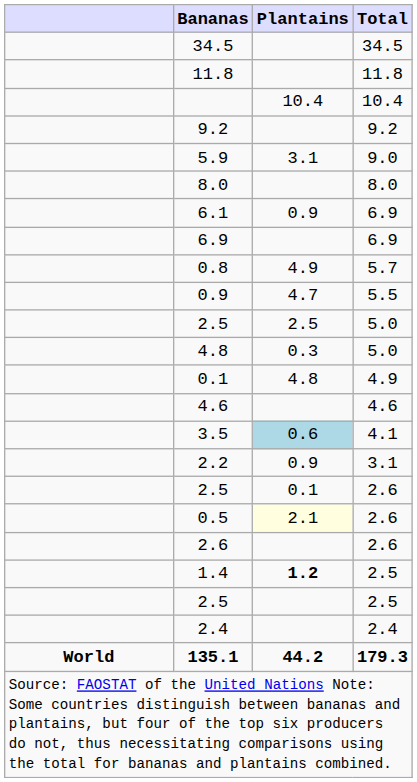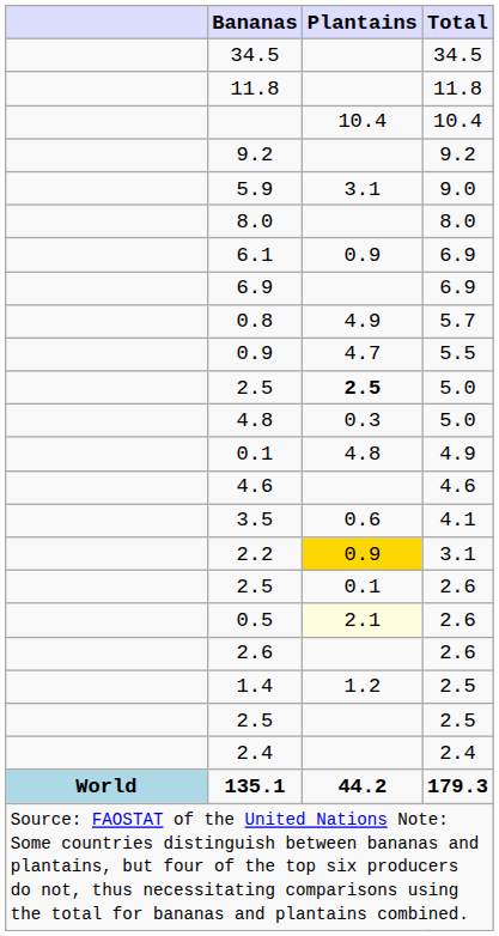2.5 / 5.0 | Plantains: normal -> bold
3.5 | Plantains: lightblue background -> no background
2.2 | Plantains: no background -> gold background
1.4 | Plantains: bold -> normal
135.1 | column 1: no background -> lightblue background
